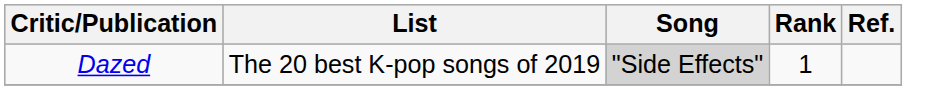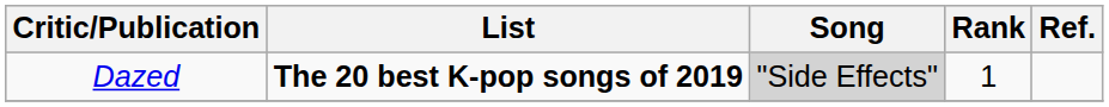Dazed | List: normal -> bold
